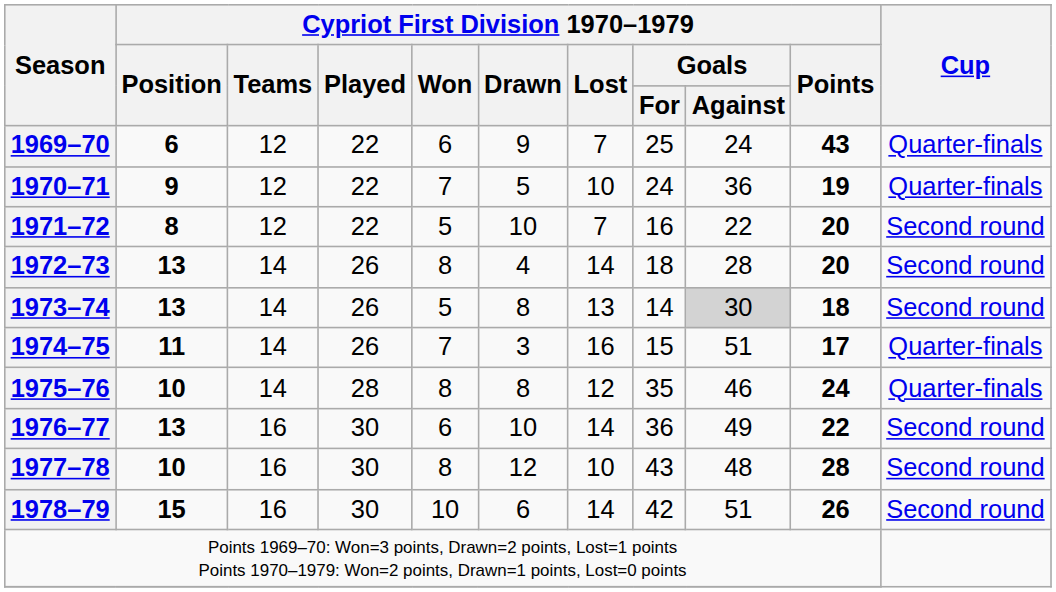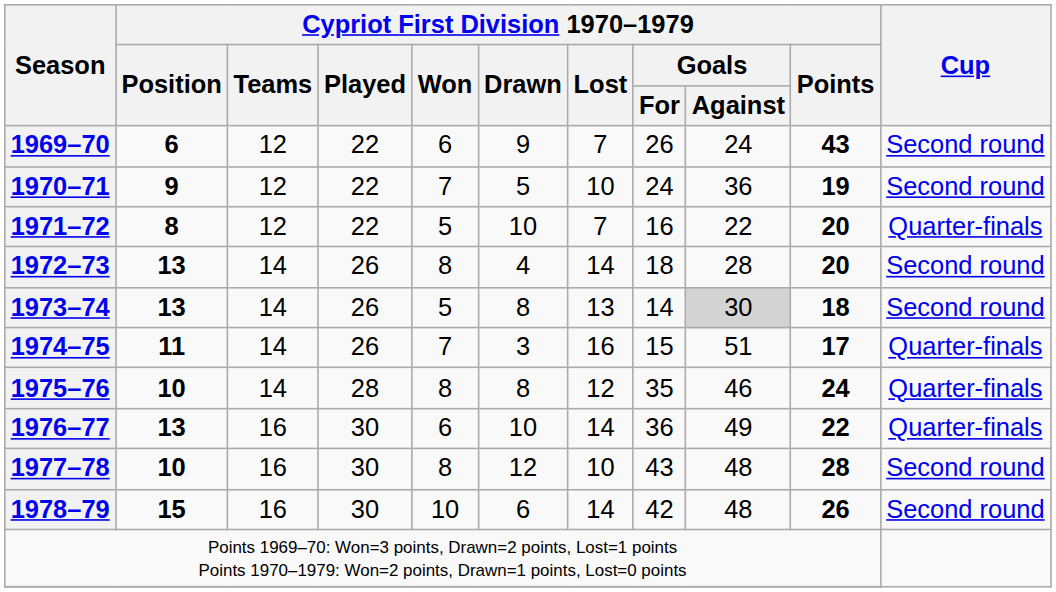1969–70 | Cypriot First Division 1970–1979 / Goals / For: 25 -> 26
1969–70 | Cup: Quarter-finals -> Second round
1970–71 | Cup: Quarter-finals -> Second round
1971–72 | Cup: Second round -> Quarter-finals
1976–77 | Cup: Second round -> Quarter-finals
1978–79 | Cypriot First Division 1970–1979 / Goals / Against: 51 -> 48
